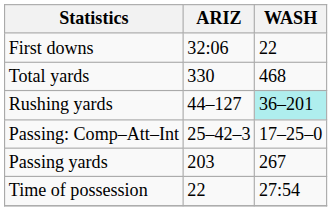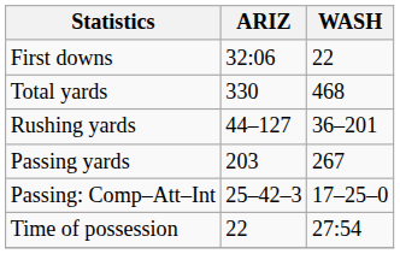Rushing yards | WASH: paleturquoise background -> no background
rows swapped: Passing yards <-> Passing: Comp–Att–Int
